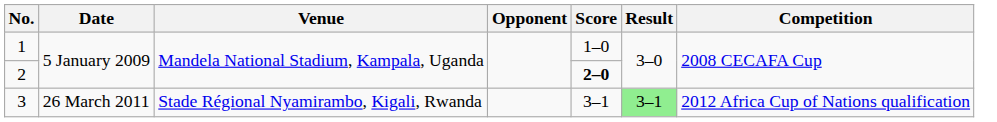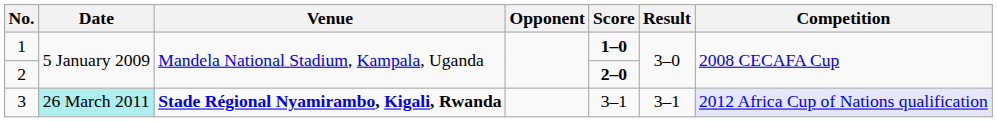1 | Score: normal -> bold
3 | Date: no background -> paleturquoise background
3 | Venue: normal -> bold
3 | Result: lightgreen background -> no background
3 | Competition: no background -> lavender background
